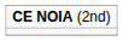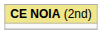row 1 | column 1: no background -> khaki background
